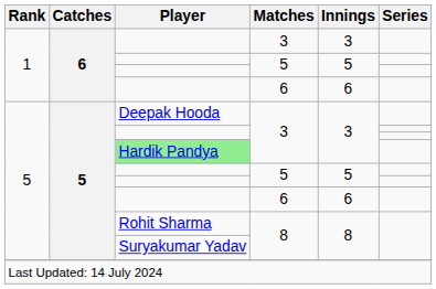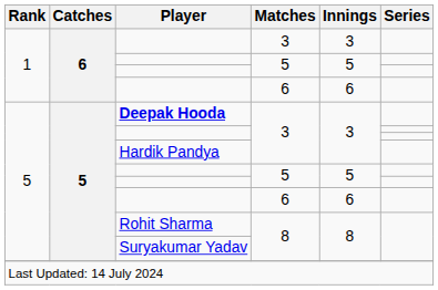Deepak Hooda | Player: normal -> bold
Hardik Pandya | Player: lightgreen background -> no background
